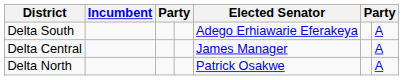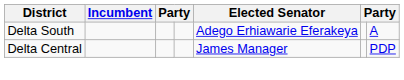Delta Central | column 7: A -> PDP
- row: Delta North | Patrick Osakwe | A
